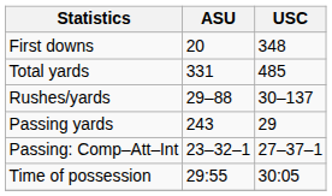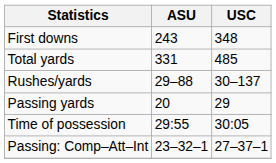First downs | ASU: 20 -> 243
Passing yards | ASU: 243 -> 20
rows swapped: Passing: Comp–Att–Int <-> Time of possession
